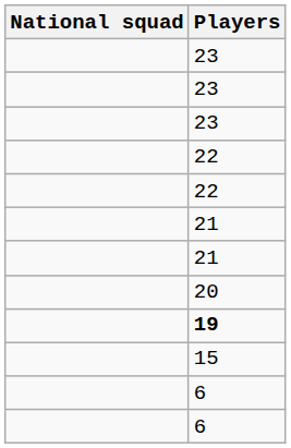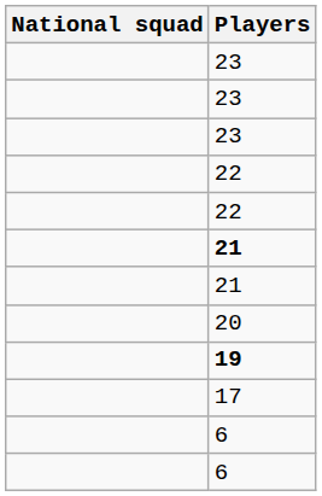row 7 | Players: normal -> bold
row 11 | Players: 15 -> 17
